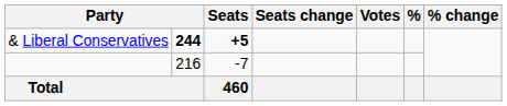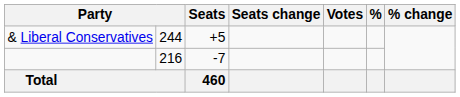& Liberal Conservatives | column 2: bold -> normal
& Liberal Conservatives | Seats: bold -> normal
